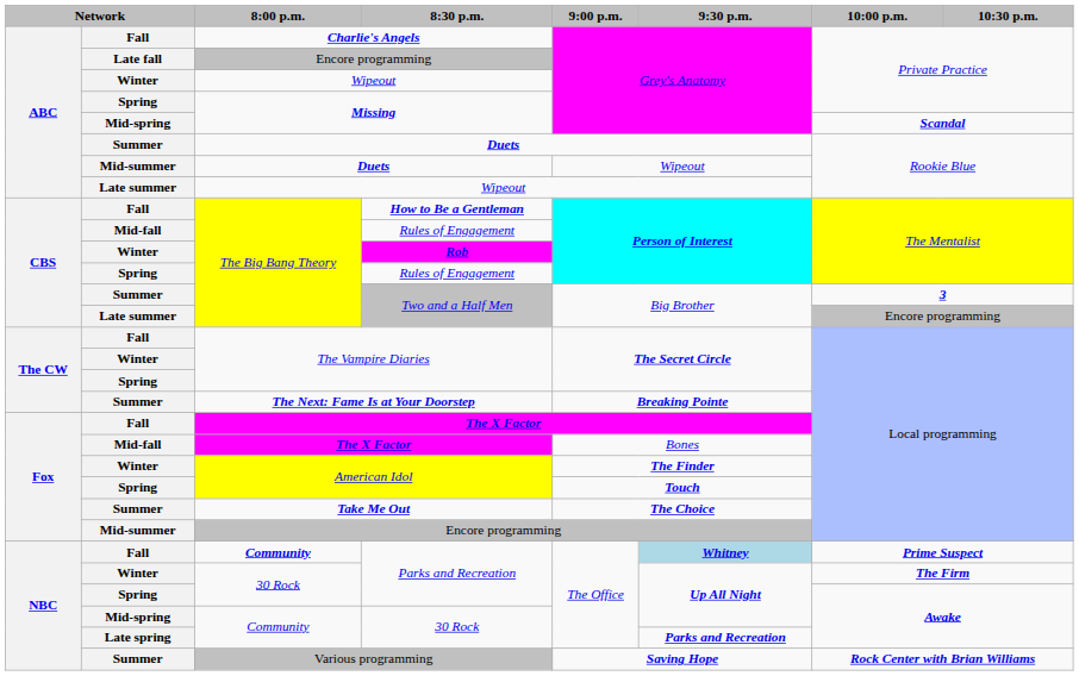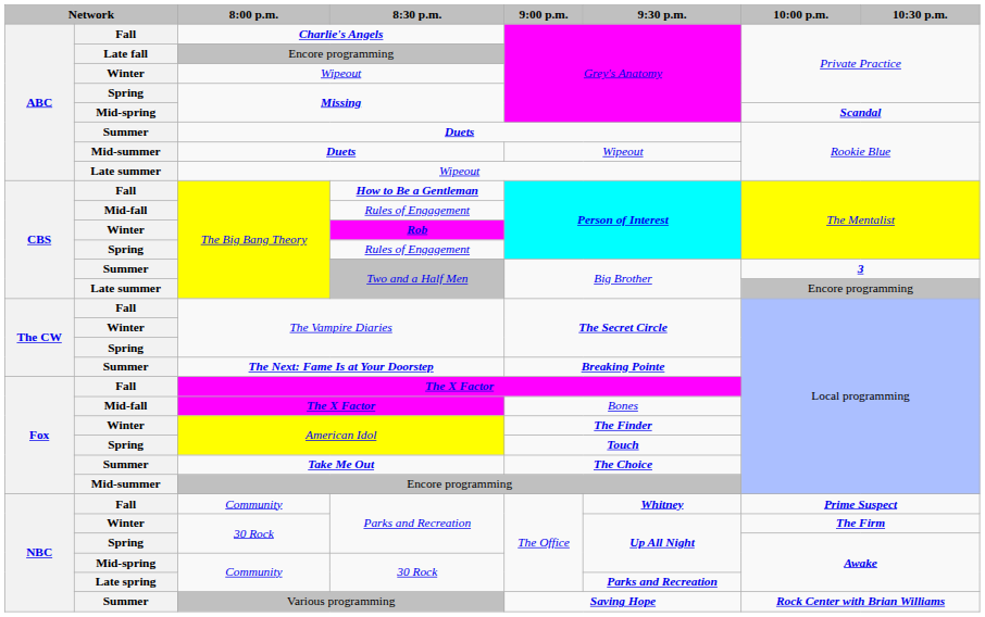Fall / Parks and Recreation | 8:00 p.m.: bold -> normal
Fall / Parks and Recreation | 9:30 p.m.: lightblue background -> no background
